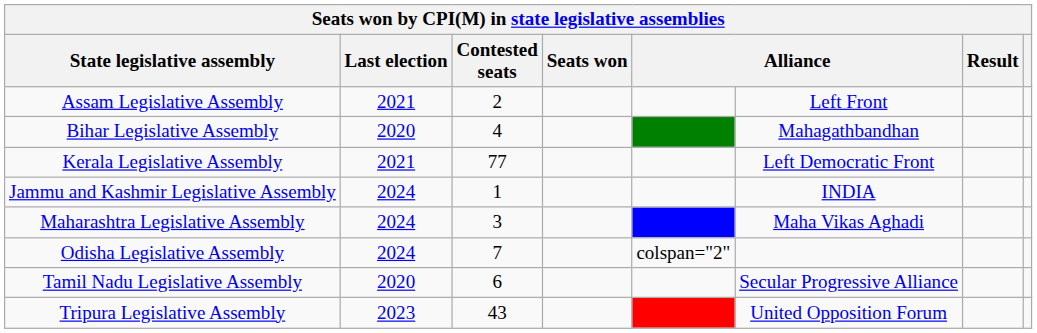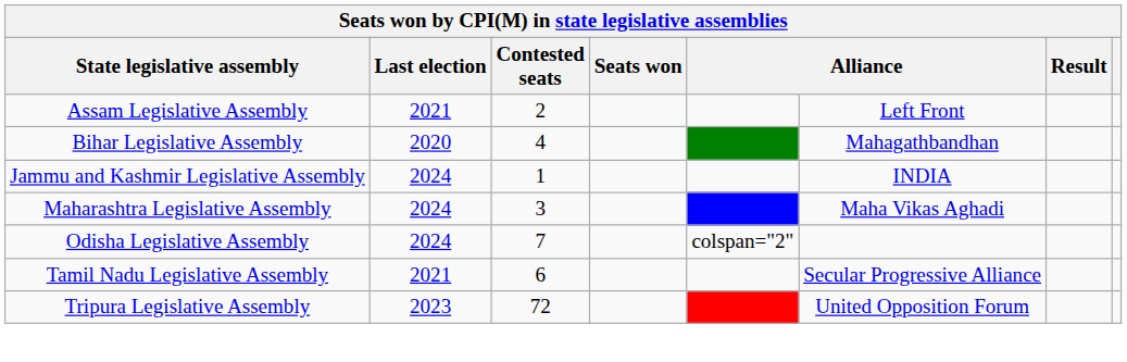- row: Kerala Legislative Assembly | 2021 | 77 | Left Democratic Front
Tamil Nadu Legislative Assembly | Last election: 2020 -> 2021
Tripura Legislative Assembly | Contested seats: 43 -> 72
